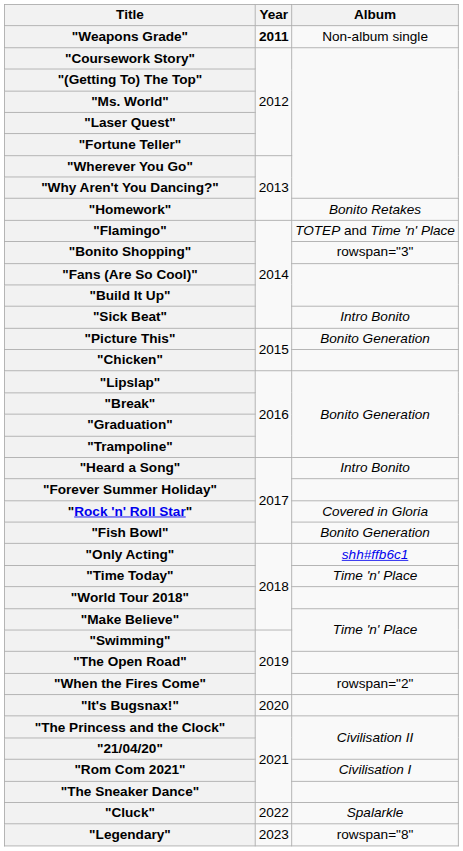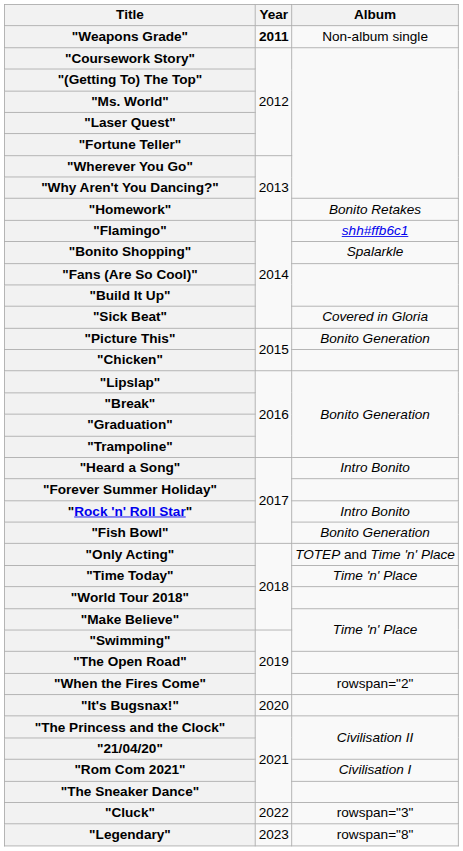"Flamingo" | Album: TOTEP and Time 'n' Place -> shh#ffb6c1
"Bonito Shopping" | Album: rowspan="3" -> Spalarkle
"Sick Beat" | Album: Intro Bonito -> Covered in Gloria
"Rock 'n' Roll Star" | Album: Covered in Gloria -> Intro Bonito
"Only Acting" | Album: shh#ffb6c1 -> TOTEP and Time 'n' Place
"Cluck" | Album: Spalarkle -> rowspan="3"
